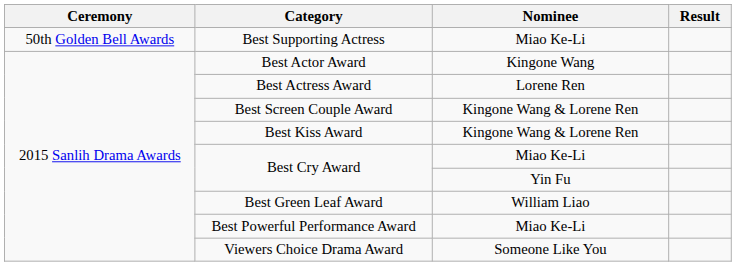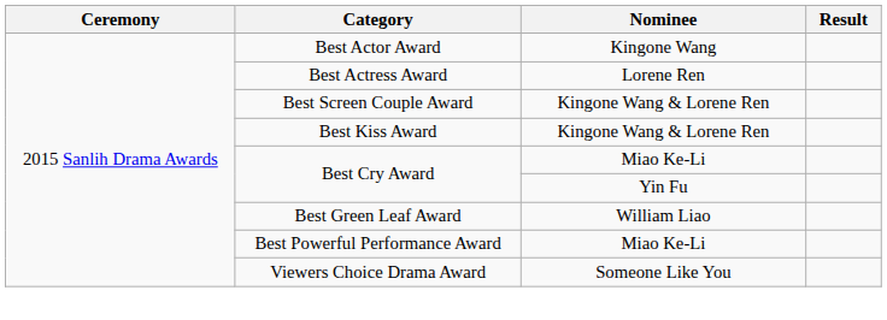- row: 50th Golden Bell Awards | Best Supporting Actress | Miao Ke-Li
